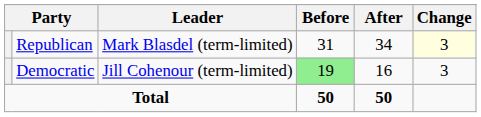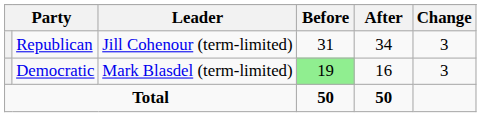Republican | Leader: Mark Blasdel (term-limited) -> Jill Cohenour (term-limited)
Republican | Change: lightyellow background -> no background
Democratic | Leader: Jill Cohenour (term-limited) -> Mark Blasdel (term-limited)
